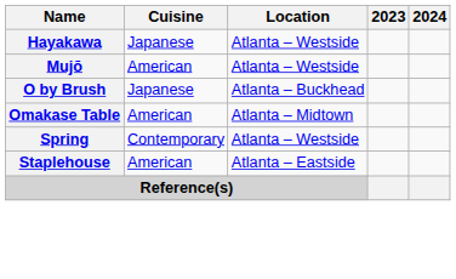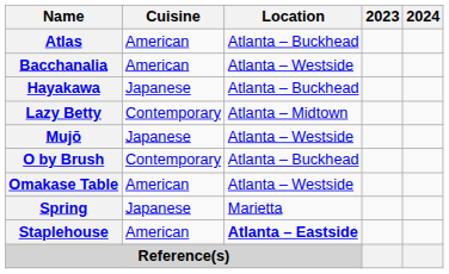+ row: Atlas | American | Atlanta – Buckhead
+ row: Bacchanalia | American | Atlanta – Westside
Hayakawa | Location: Atlanta – Westside -> Atlanta – Buckhead
+ row: Lazy Betty | Contemporary | Atlanta – Midtown
Mujō | Cuisine: American -> Japanese
O by Brush | Cuisine: Japanese -> Contemporary
Omakase Table | Location: Atlanta – Midtown -> Atlanta – Westside
Spring | Cuisine: Contemporary -> Japanese
Spring | Location: Atlanta – Westside -> Marietta
Staplehouse | Location: normal -> bold
